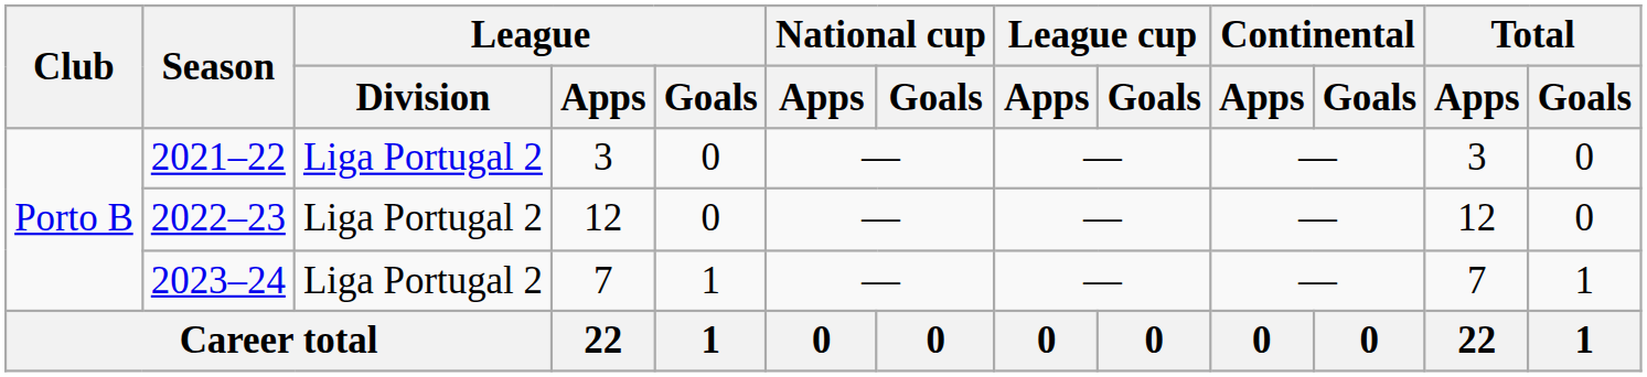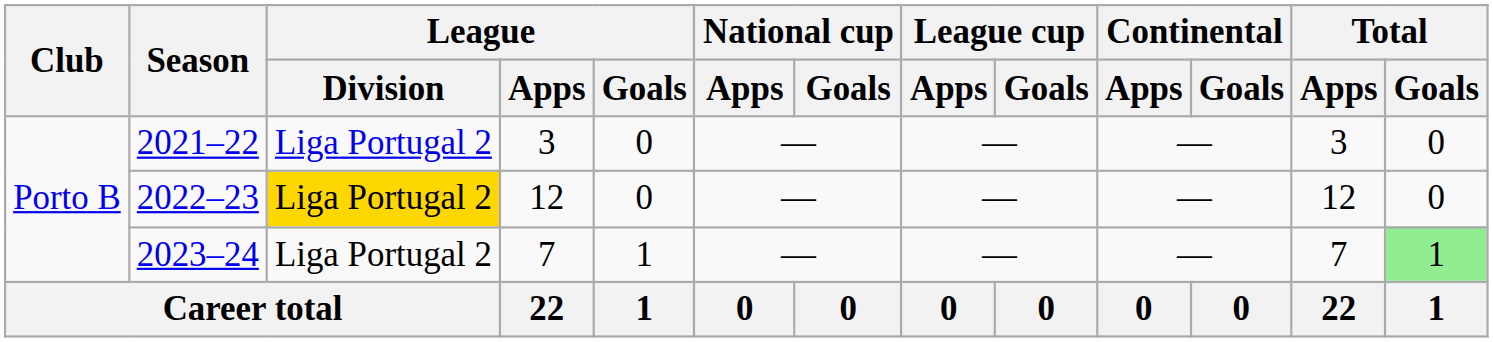2022–23 | League / Division: no background -> gold background
2023–24 | Total / Goals: no background -> lightgreen background
